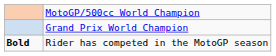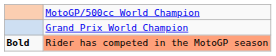row 3 | column 2: no background -> lightsalmon background
